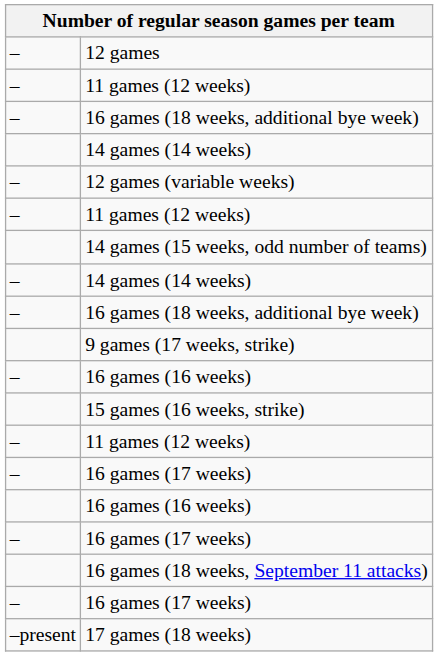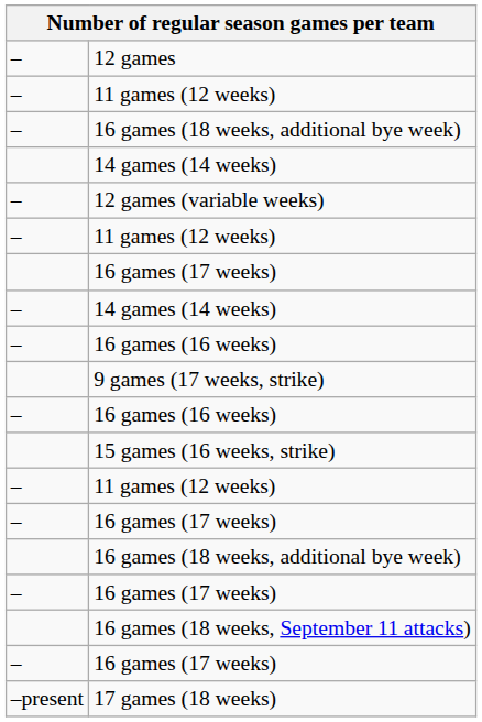row 8 | column 2: 14 games (15 weeks, odd number of teams) -> 16 games (17 weeks)
row 10 | column 2: 16 games (18 weeks, additional bye week) -> 16 games (16 weeks)
row 16 | column 2: 16 games (16 weeks) -> 16 games (18 weeks, additional bye week)
